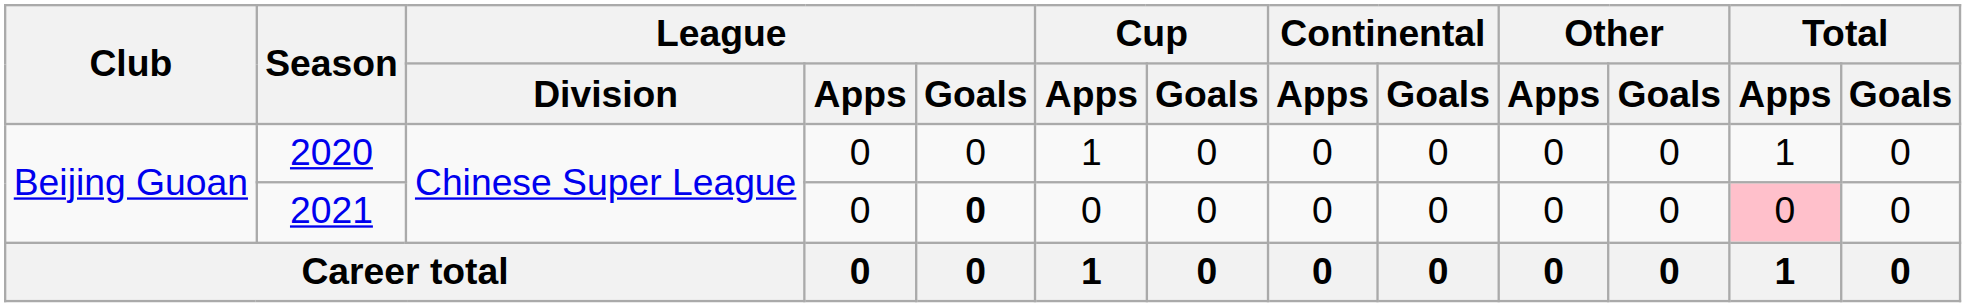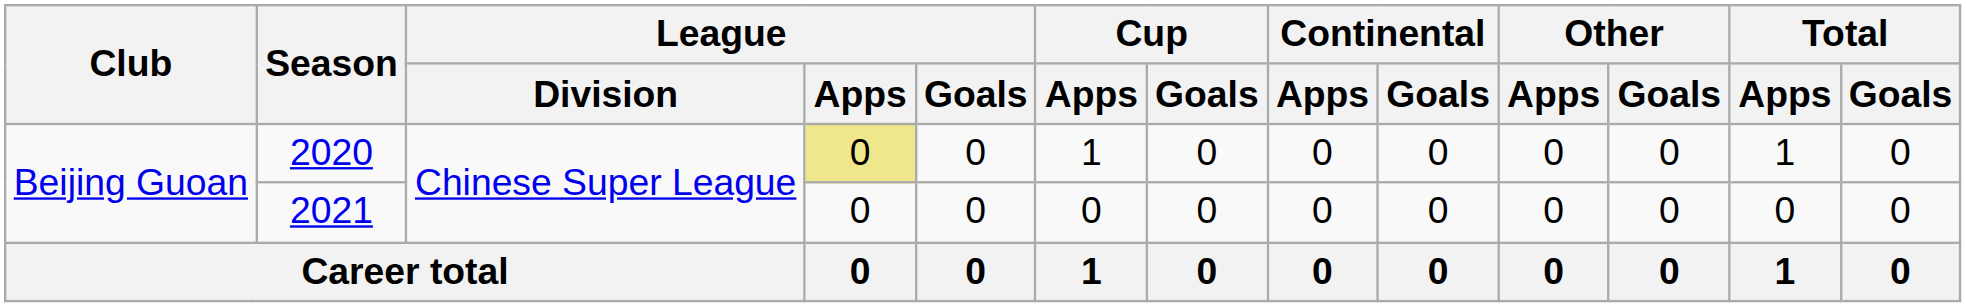2020 | League / Apps: no background -> khaki background
2021 | League / Goals: bold -> normal
2021 | Total / Apps: pink background -> no background
